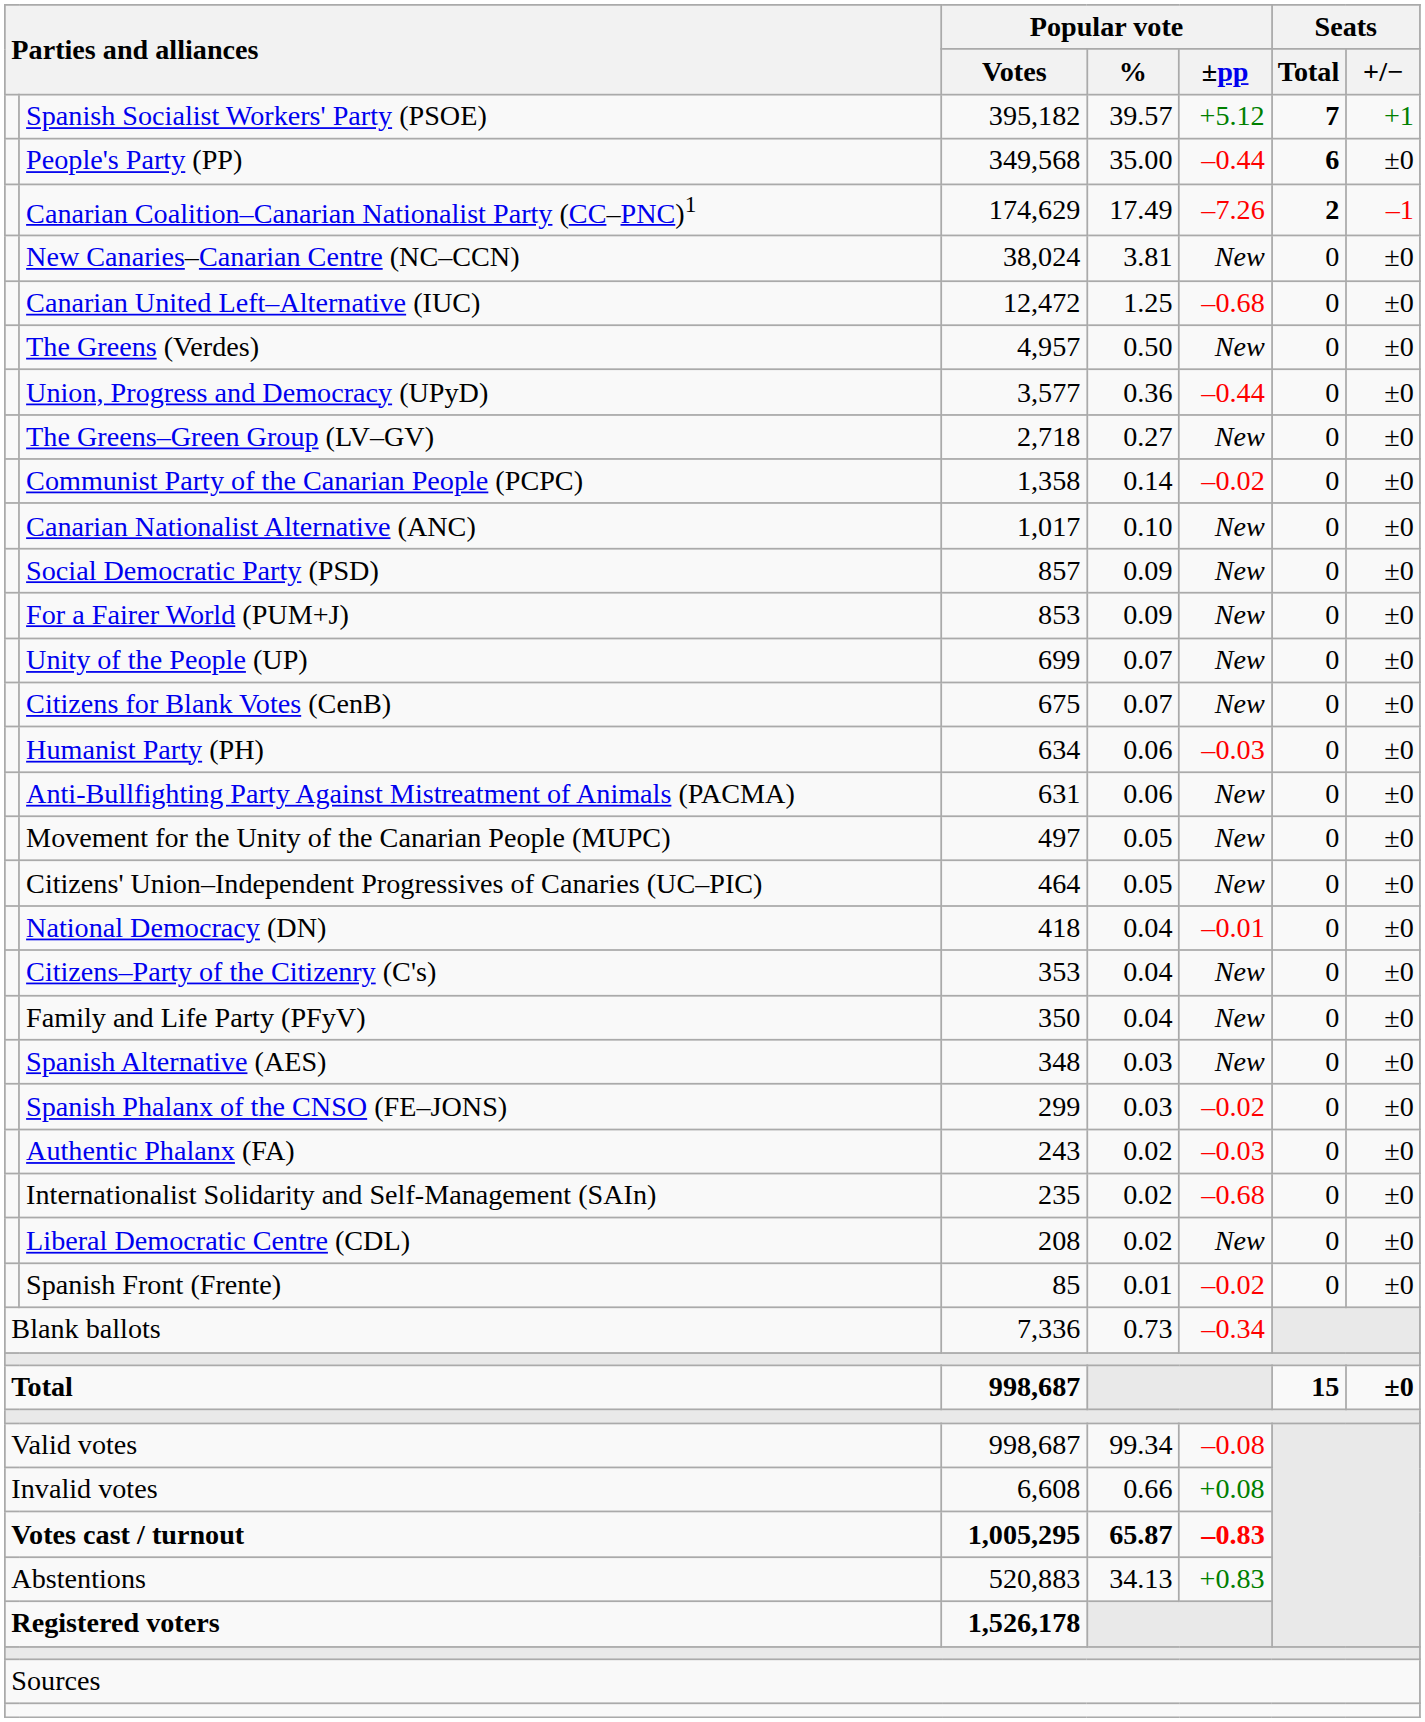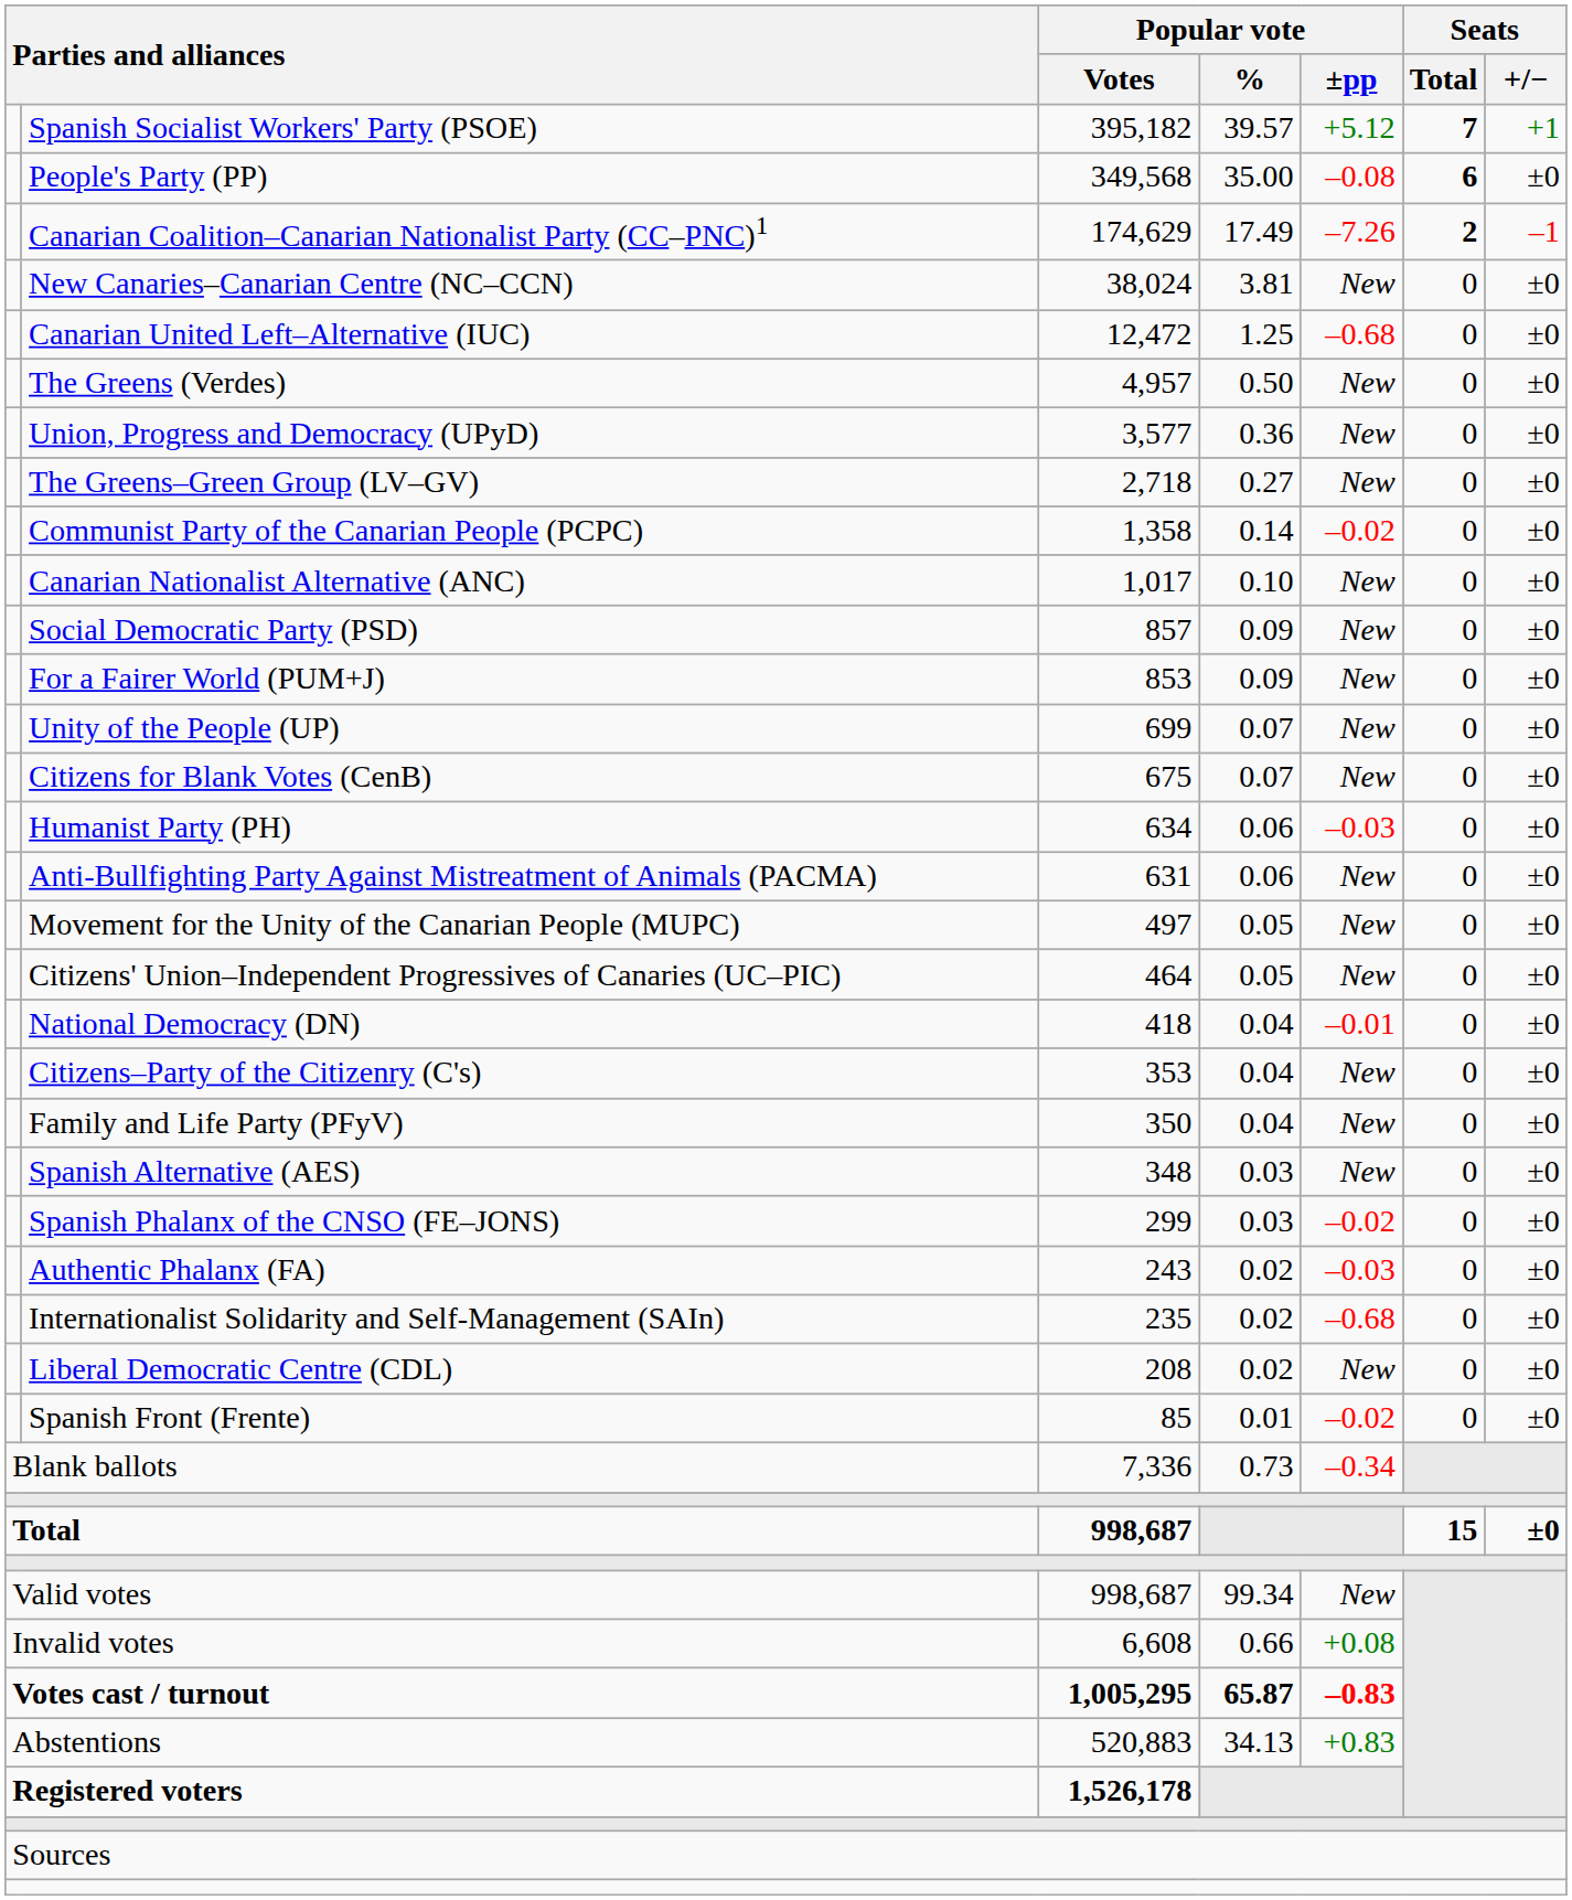People's Party (PP) | Popular vote / ±pp: –0.44 -> –0.08
Union, Progress and Democracy (UPyD) | Popular vote / ±pp: –0.44 -> New
Valid votes | Popular vote / ±pp: –0.08 -> New
